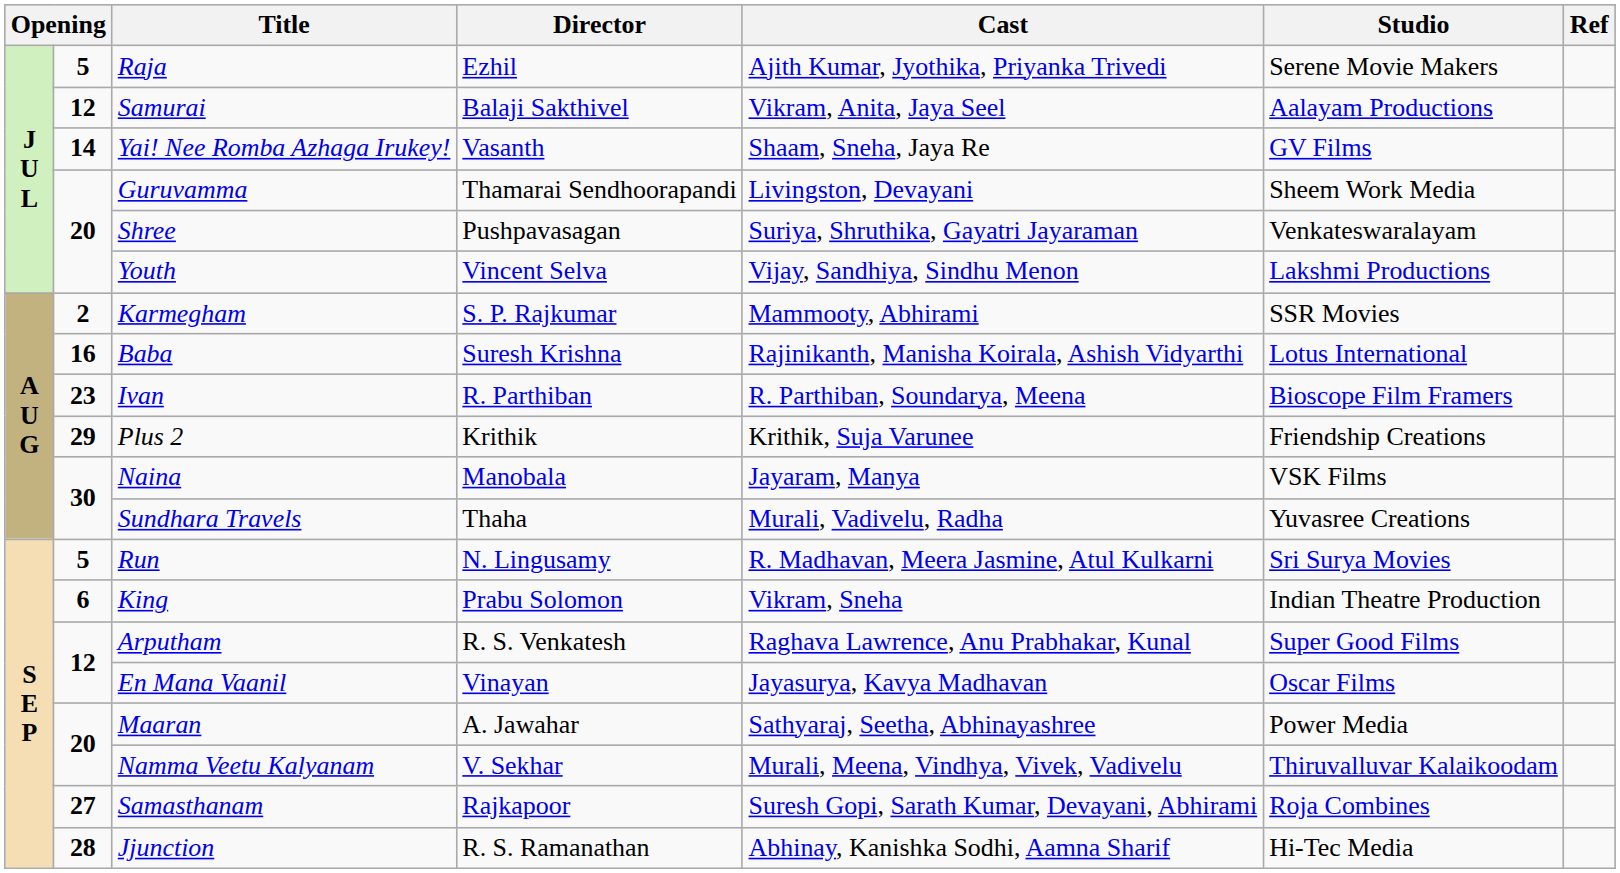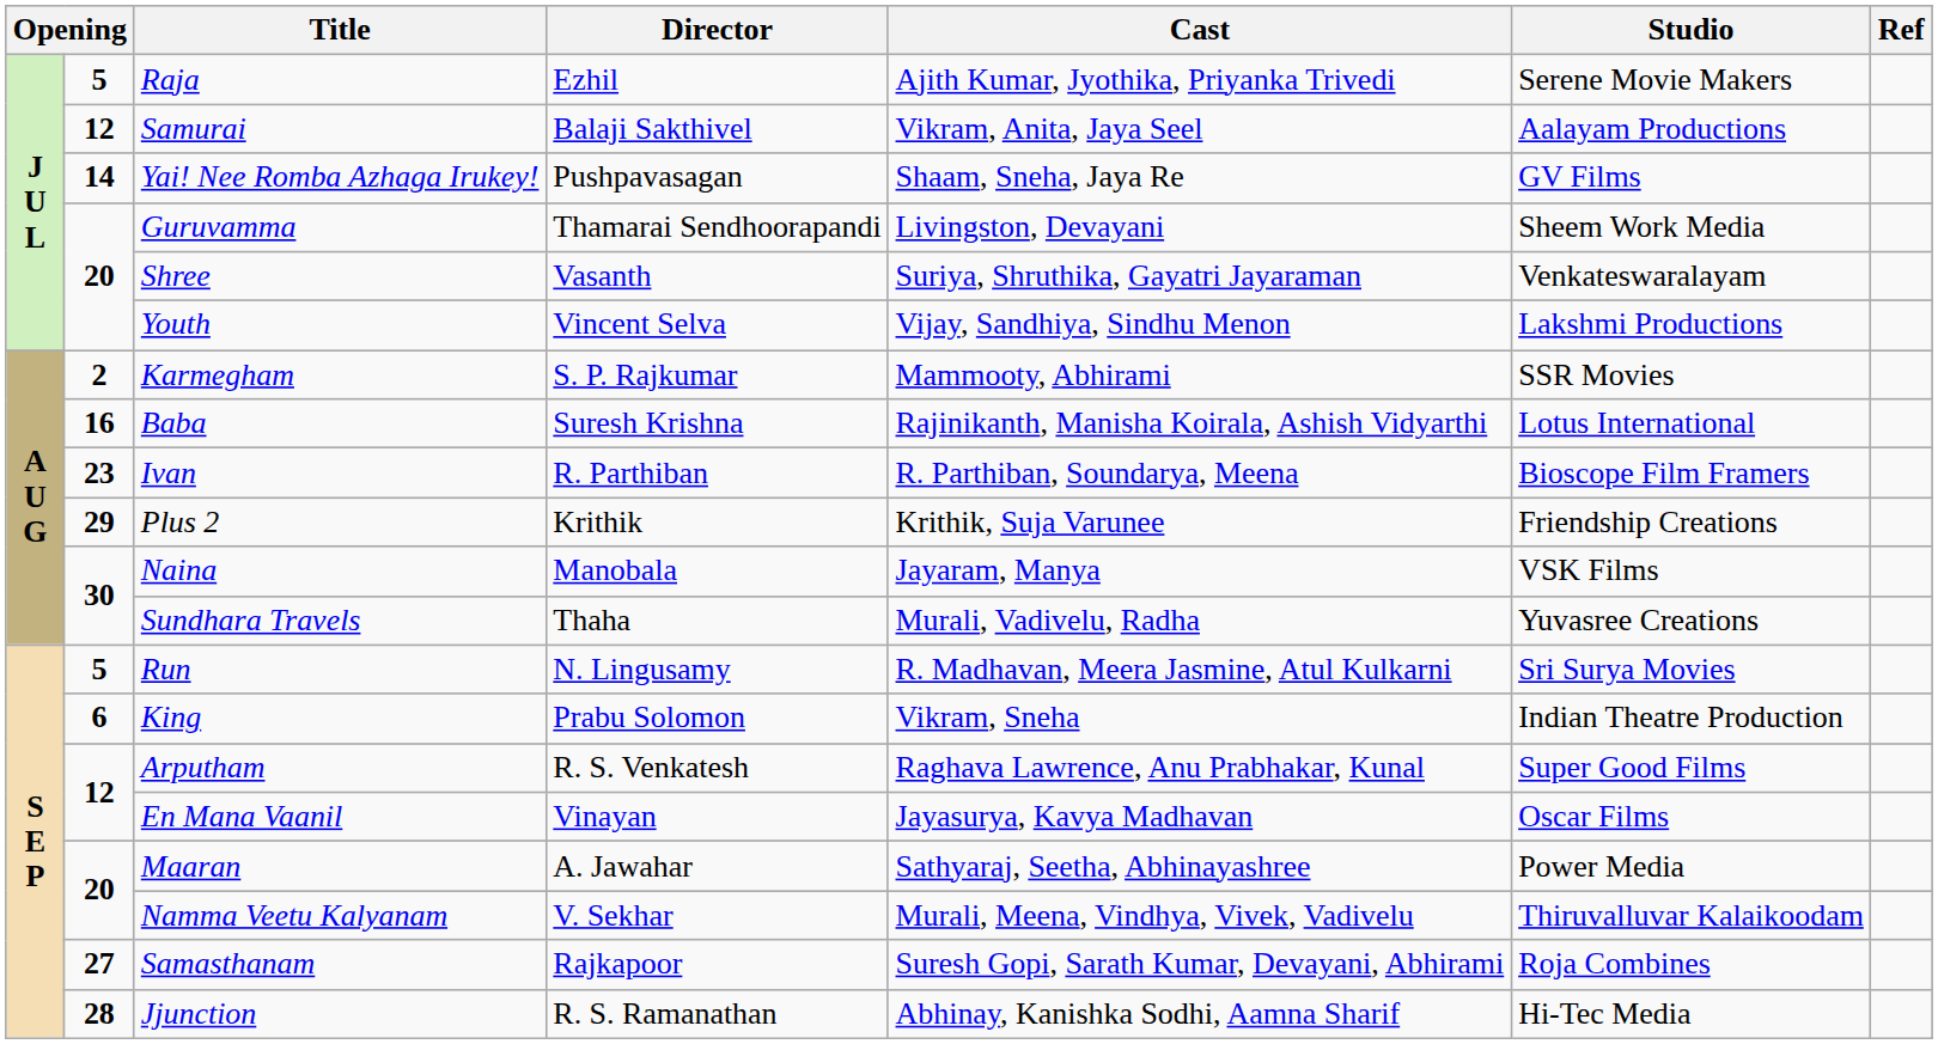Yai! Nee Romba Azhaga Irukey! | Director: Vasanth -> Pushpavasagan
Shree | Director: Pushpavasagan -> Vasanth
